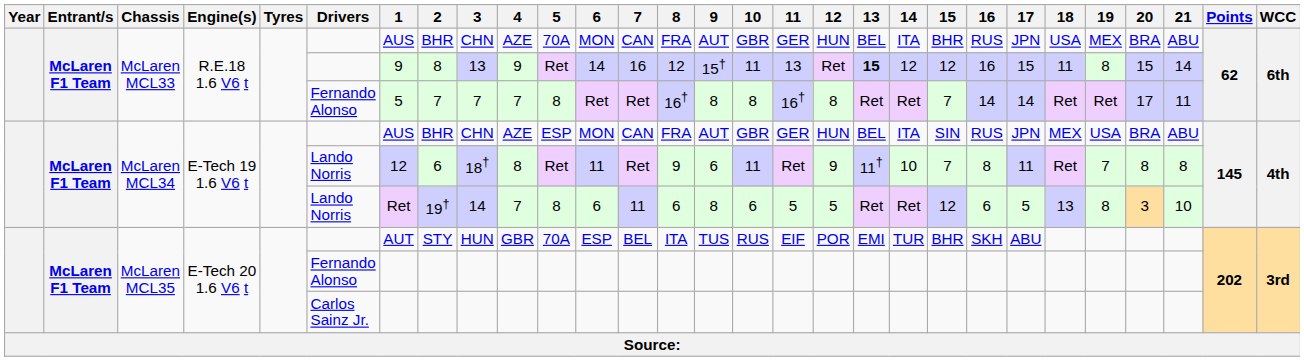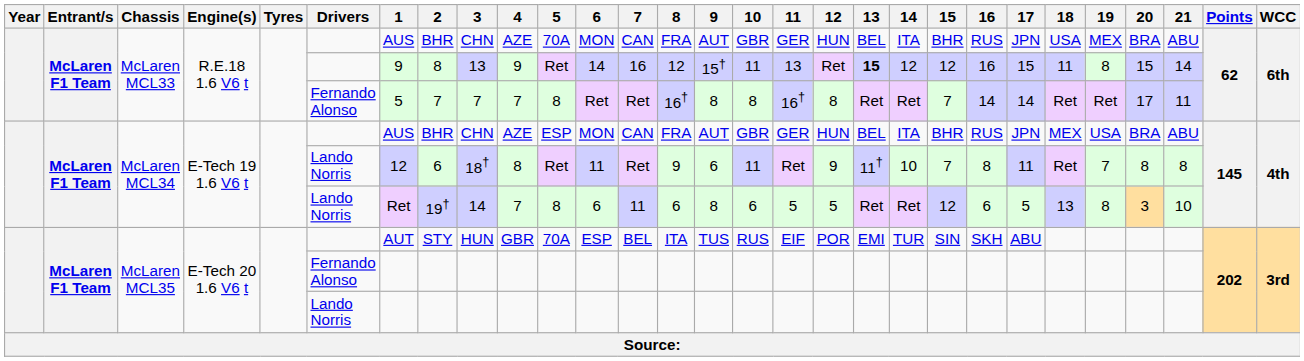row 5 | 15: SIN -> BHR
row 8 | 15: BHR -> SIN
row 10 | Drivers: Carlos Sainz Jr. -> Lando Norris
